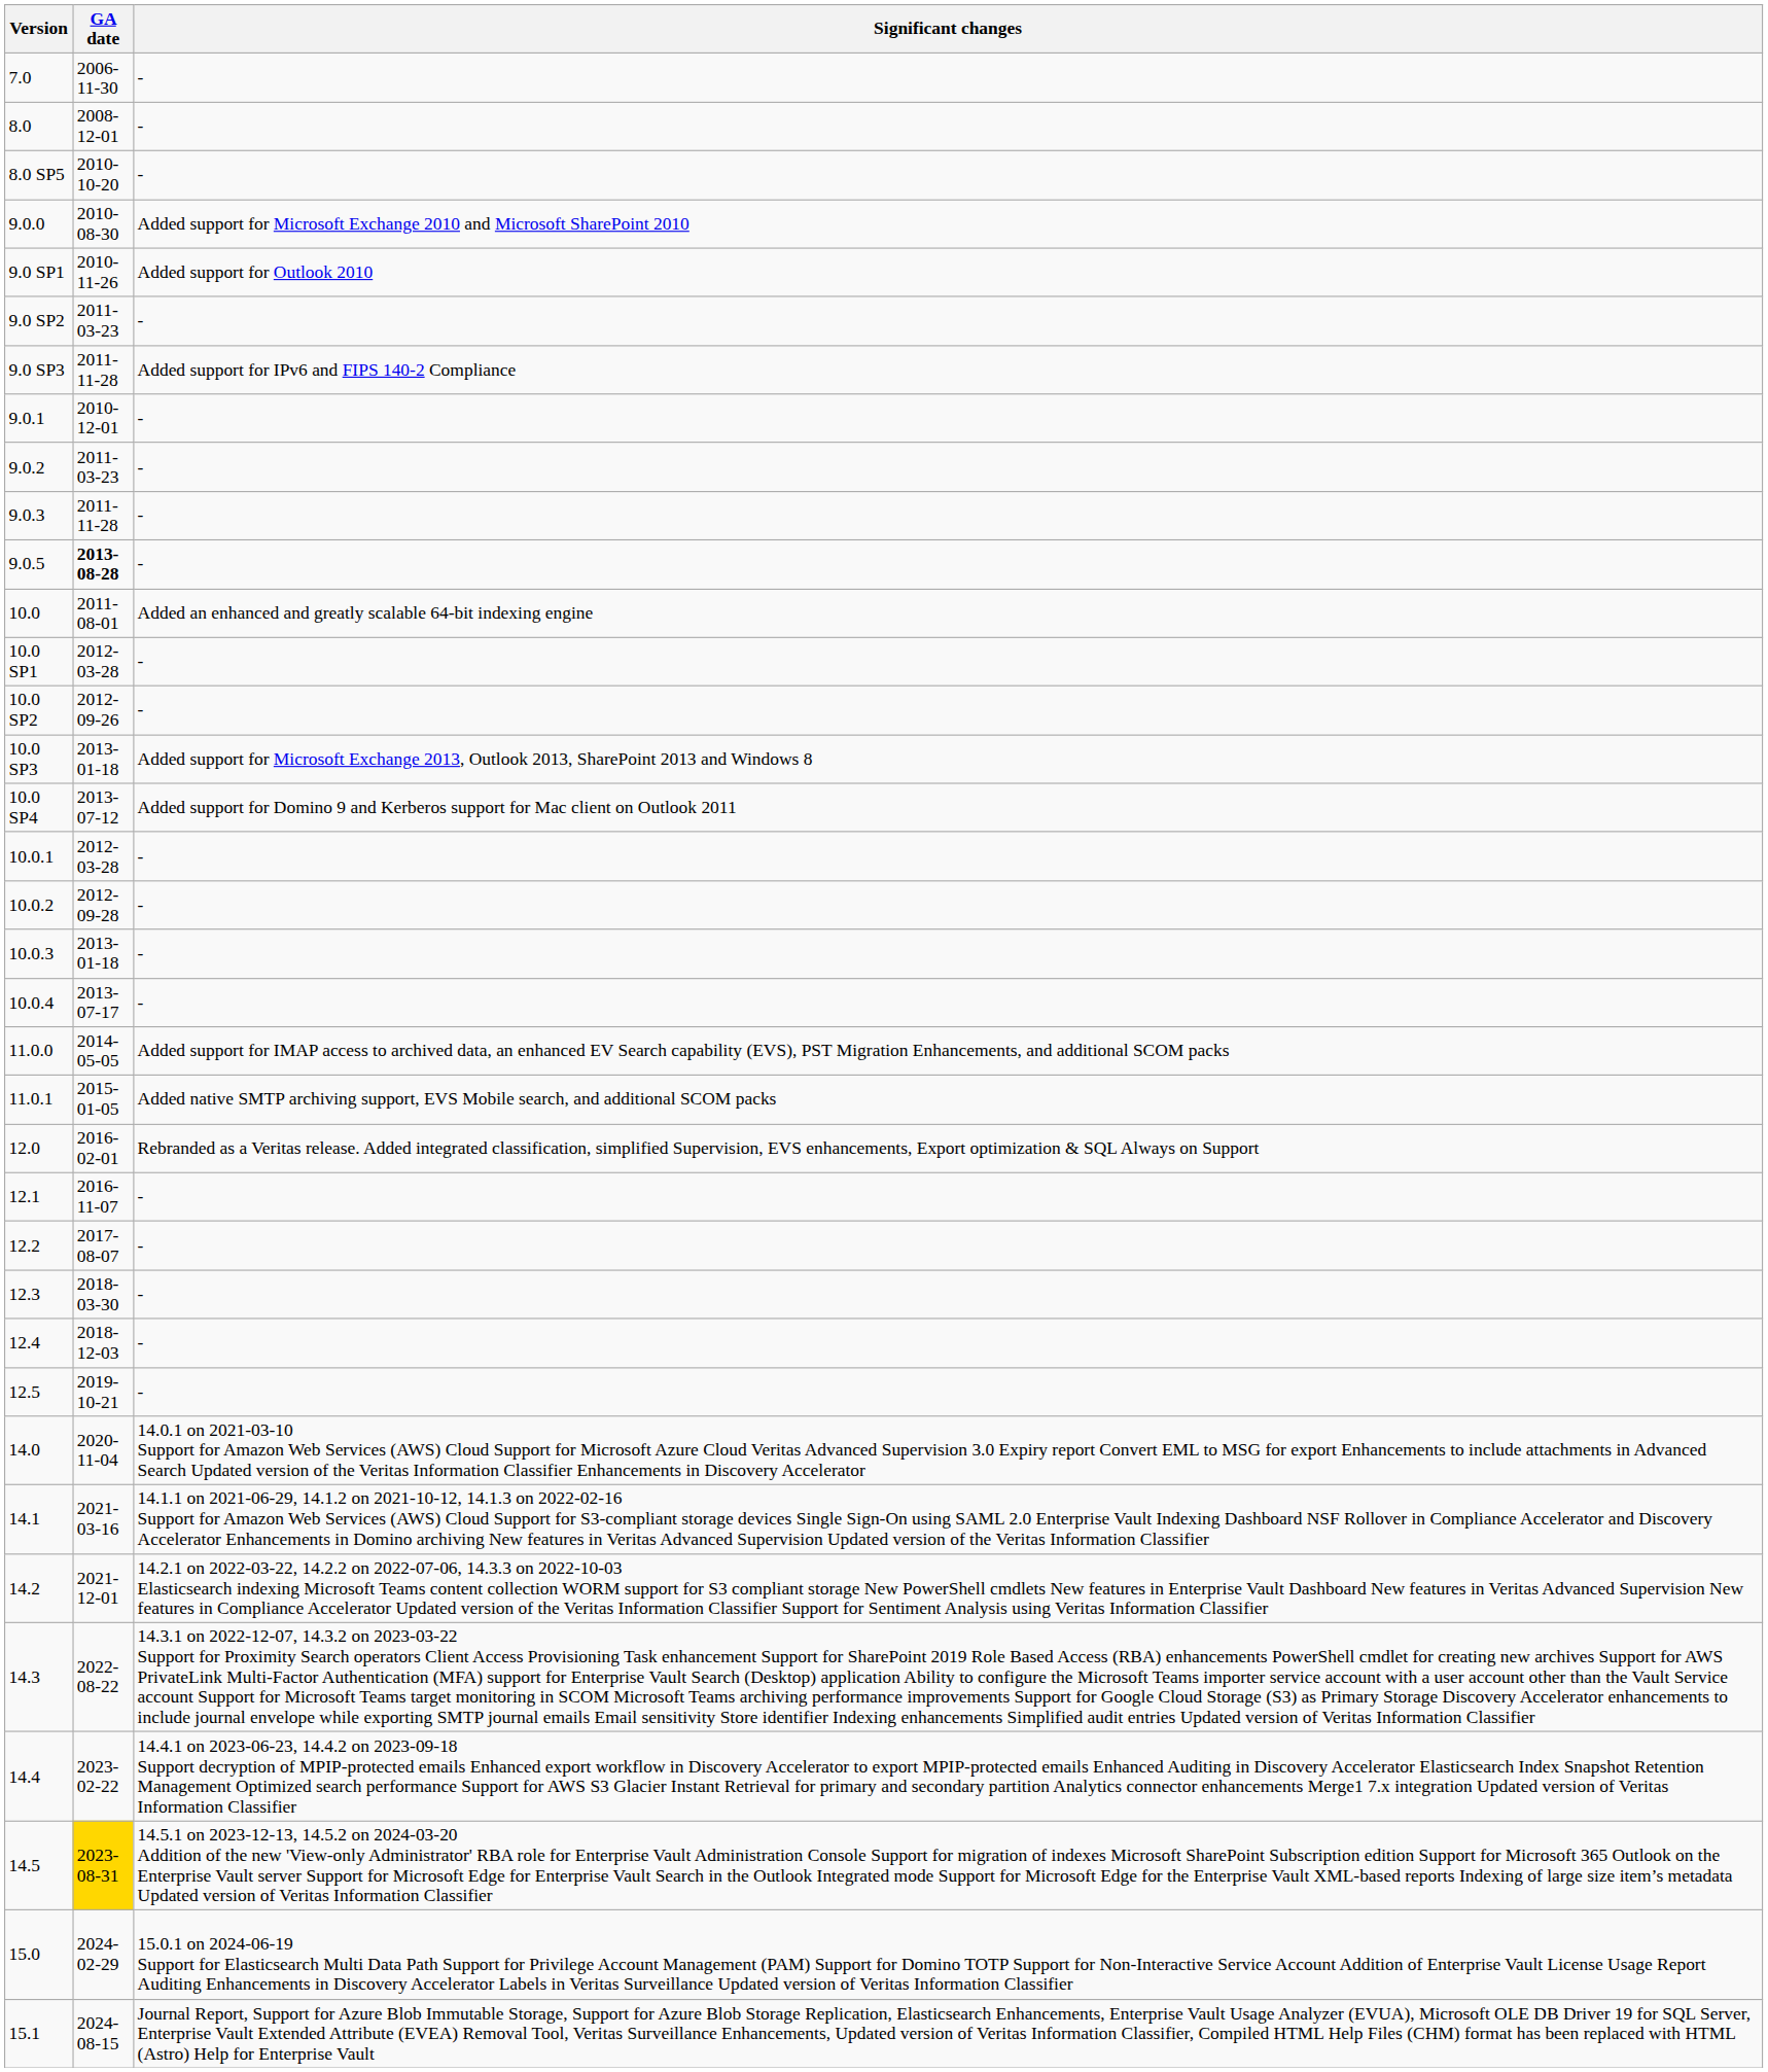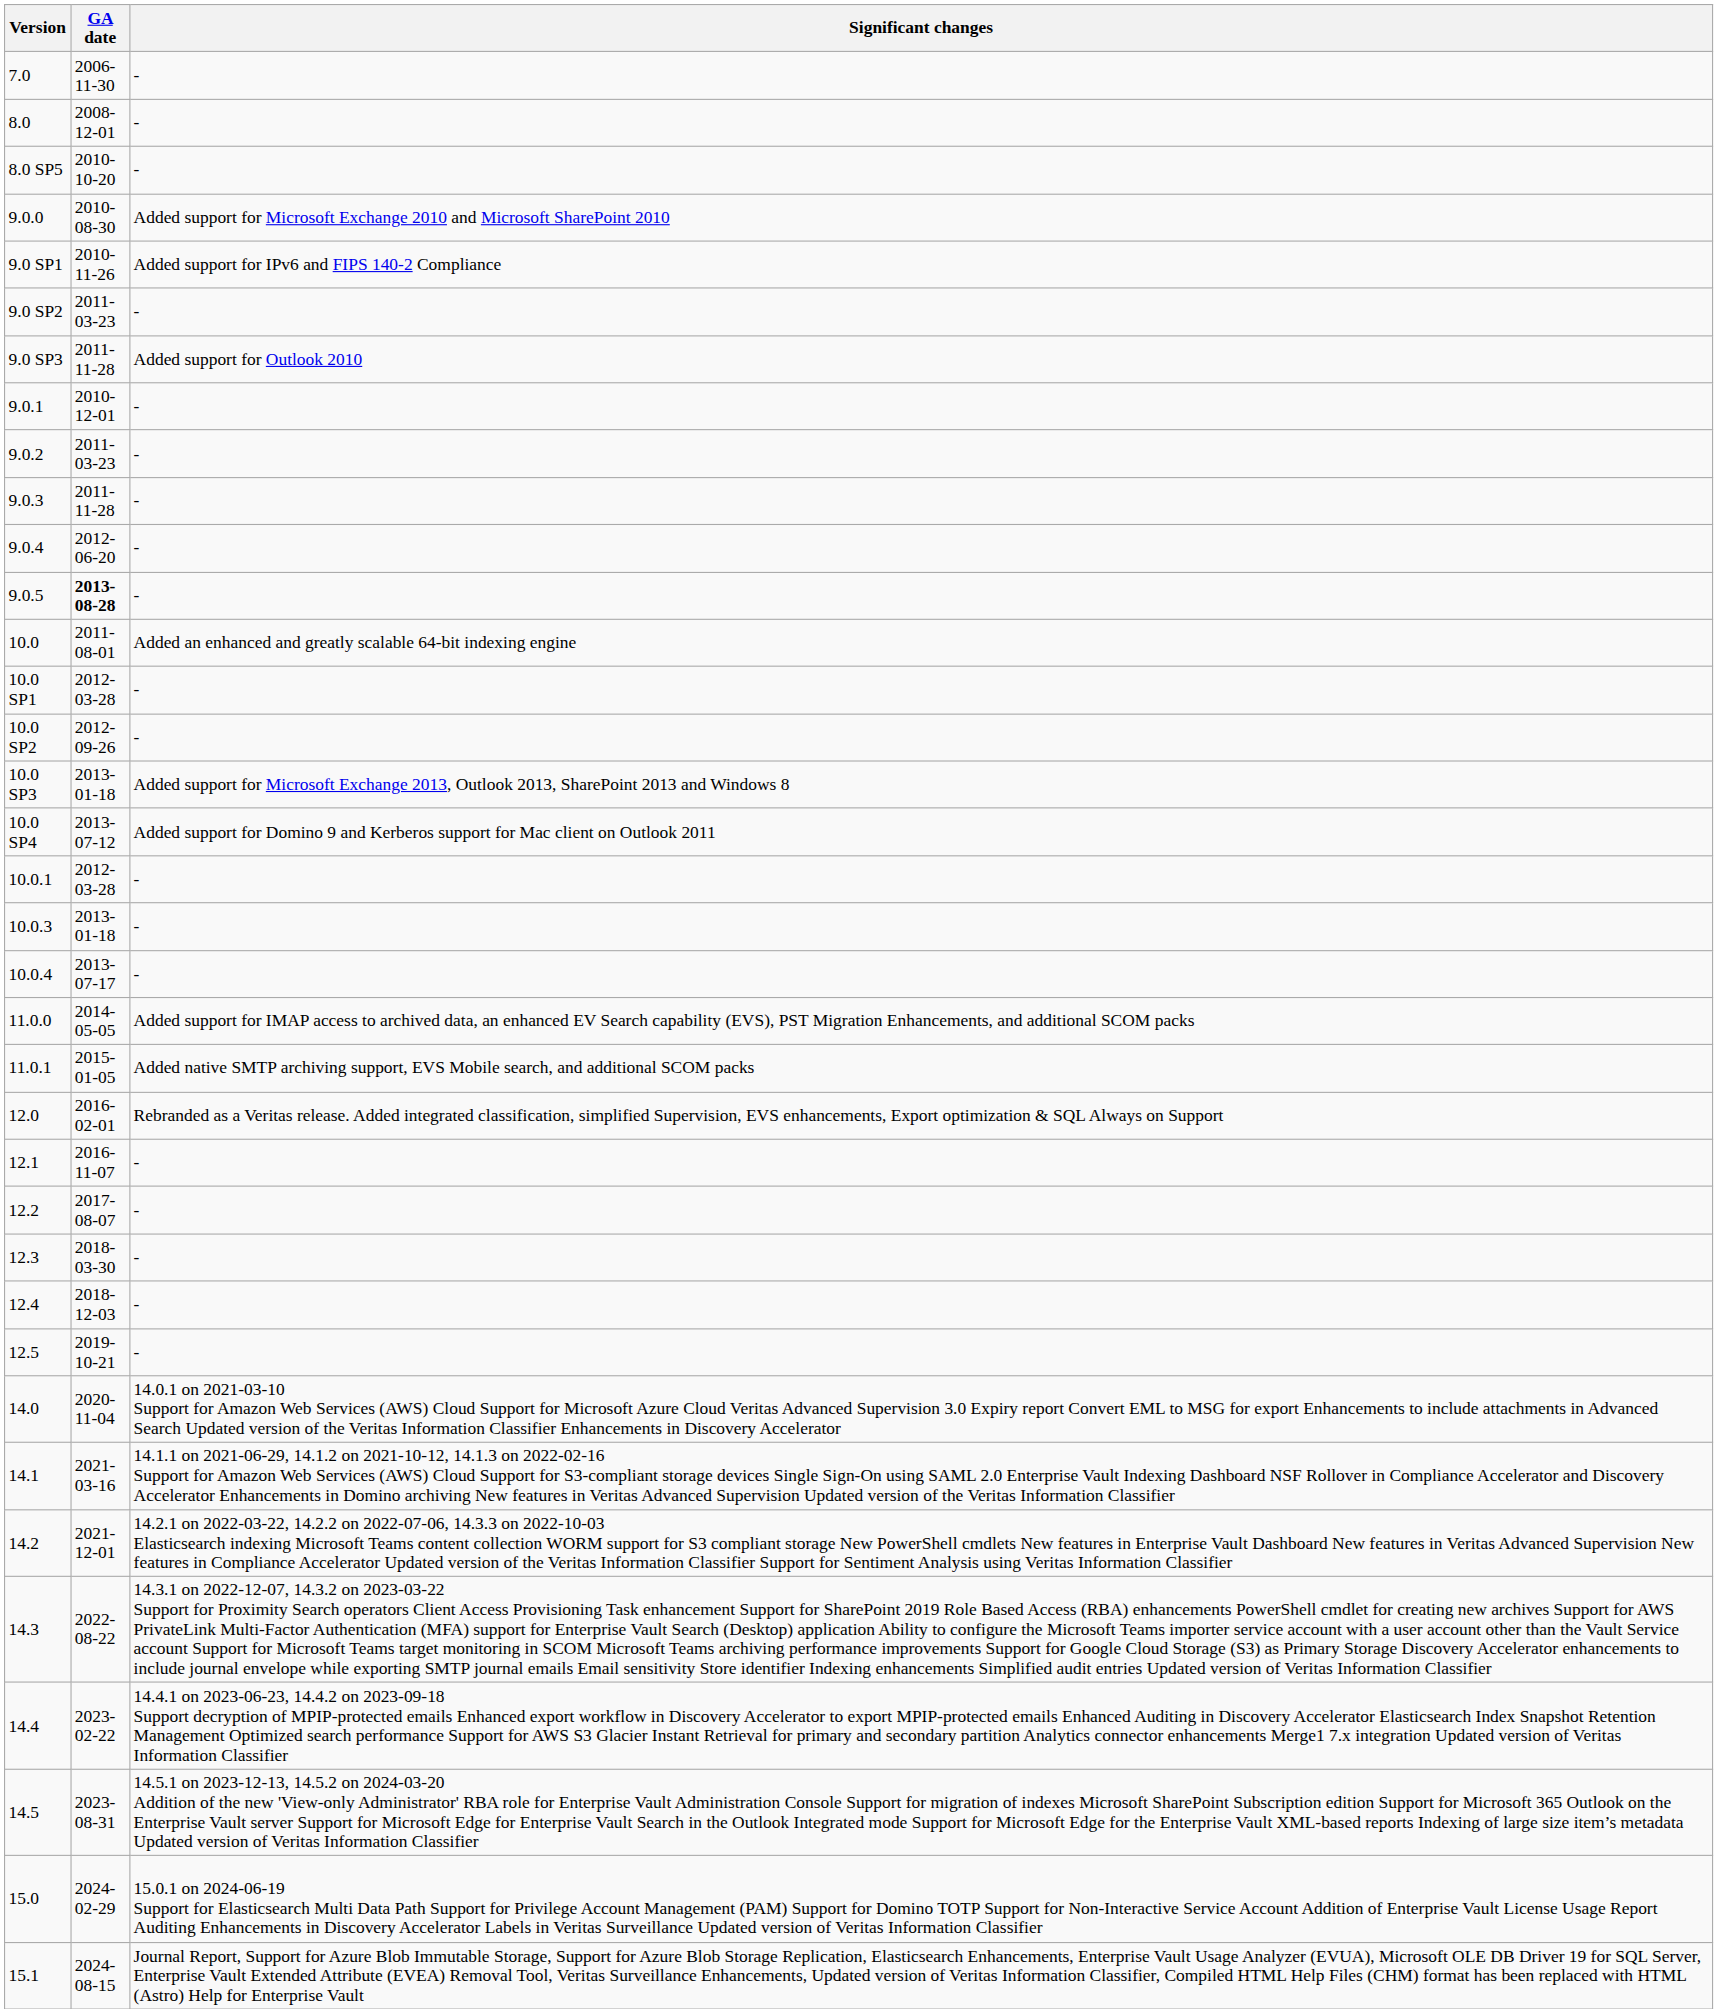9.0 SP1 | Significant changes: Added support for Outlook 2010 -> Added support for IPv6 and FIPS 140-2 Compliance
9.0 SP3 | Significant changes: Added support for IPv6 and FIPS 140-2 Compliance -> Added support for Outlook 2010
+ row: 9.0.4 | 2012-06-20 | -
- row: 10.0.2 | 2012-09-28 | -
14.5 | GA date: gold background -> no background
